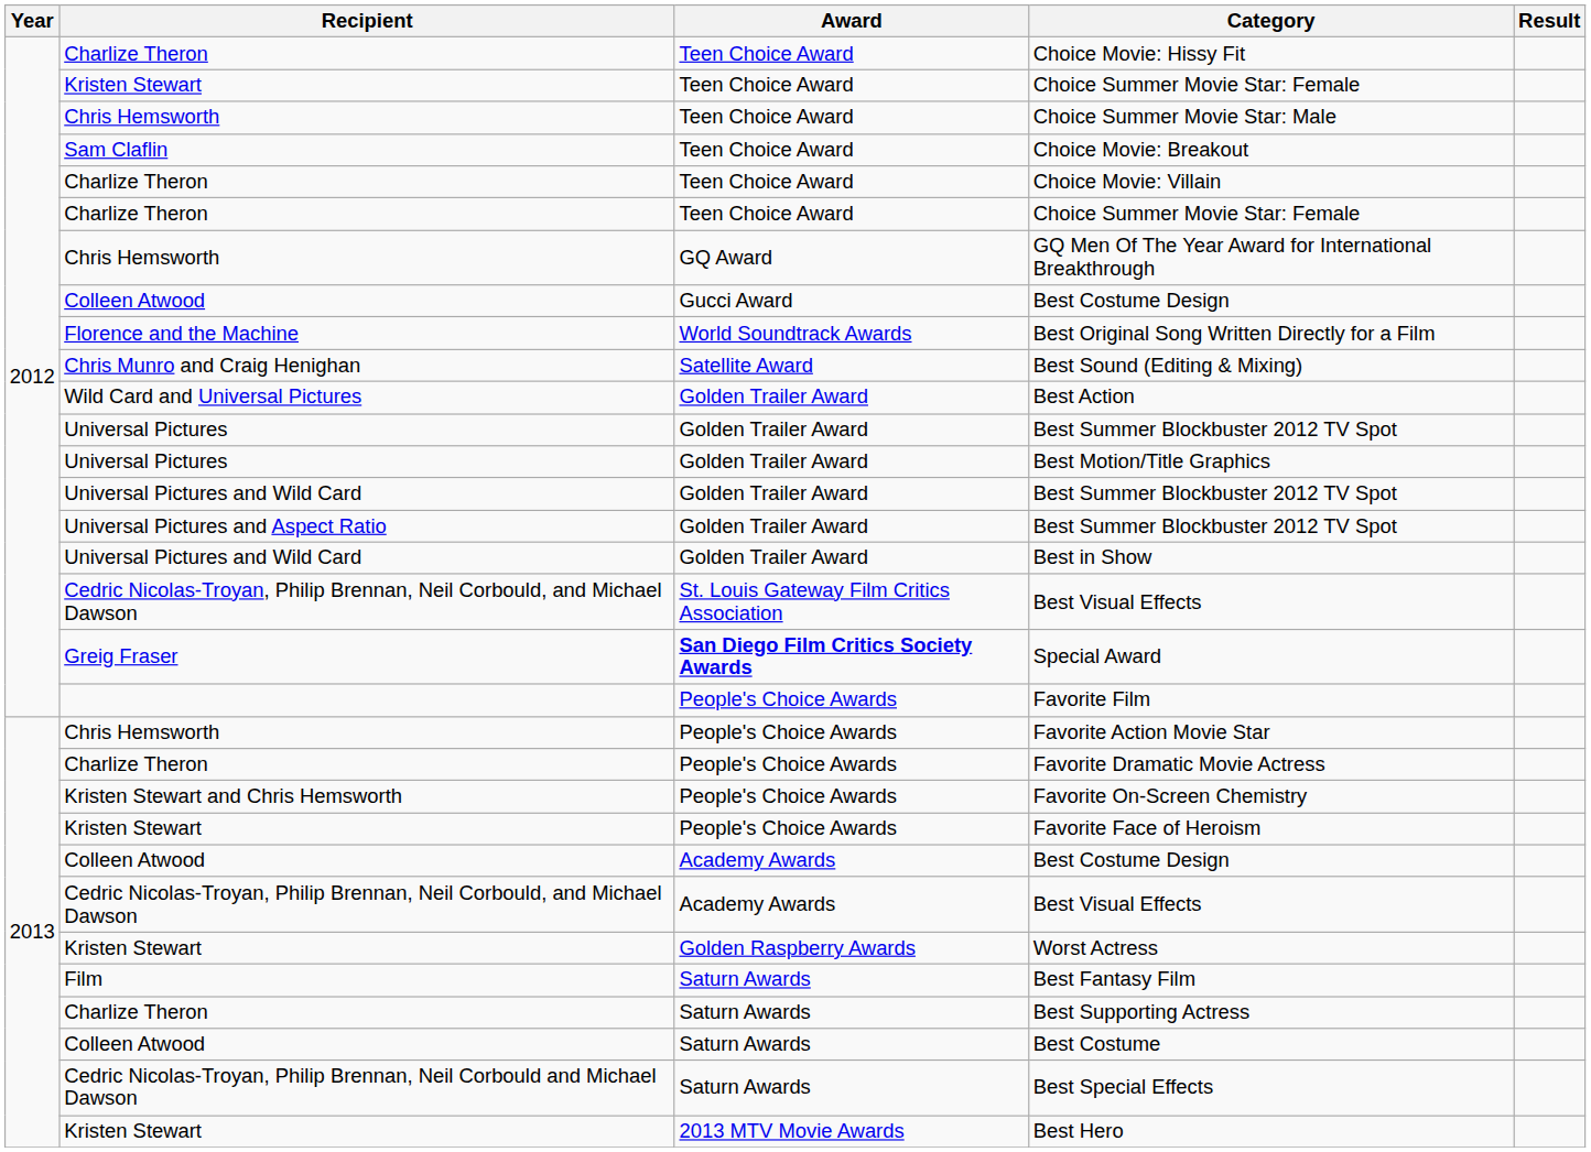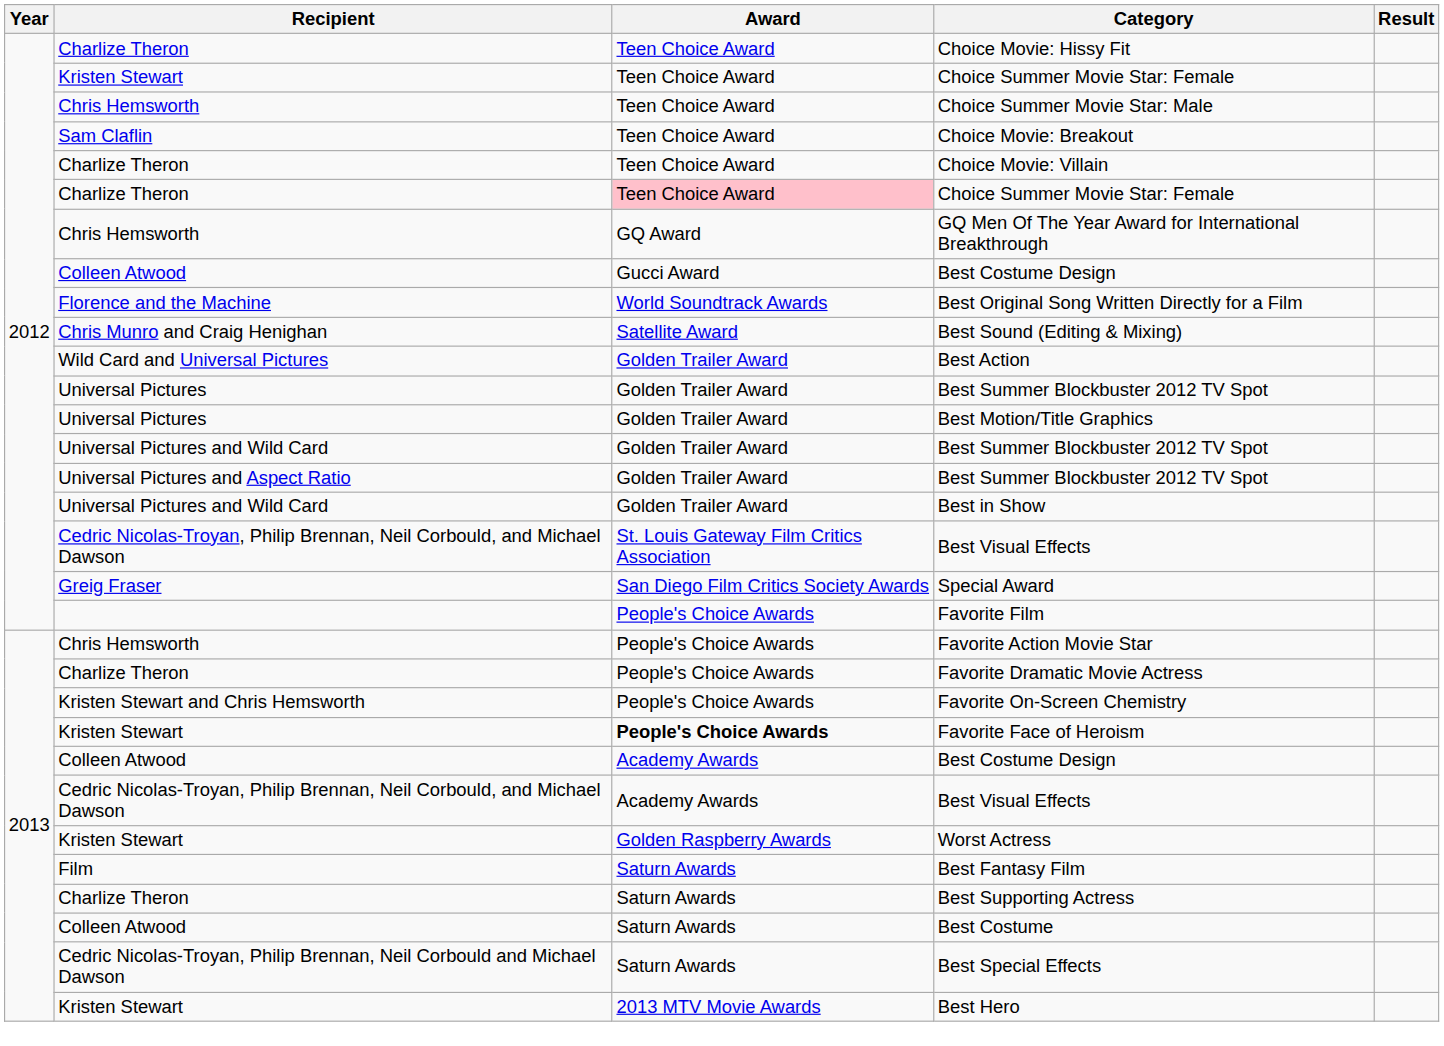Charlize Theron / Choice Summer Movie Star: Female | Award: no background -> pink background
Special Award | Award: bold -> normal
Favorite Face of Heroism | Award: normal -> bold
